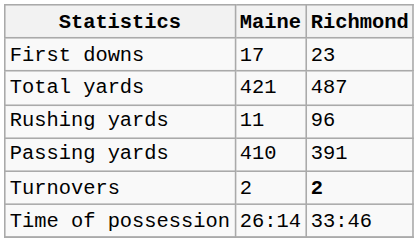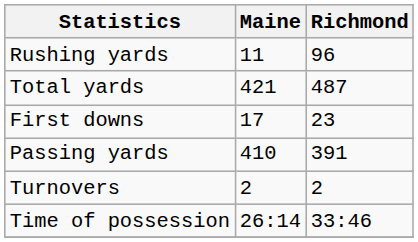rows swapped: First downs <-> Rushing yards
Turnovers | Richmond: bold -> normal
